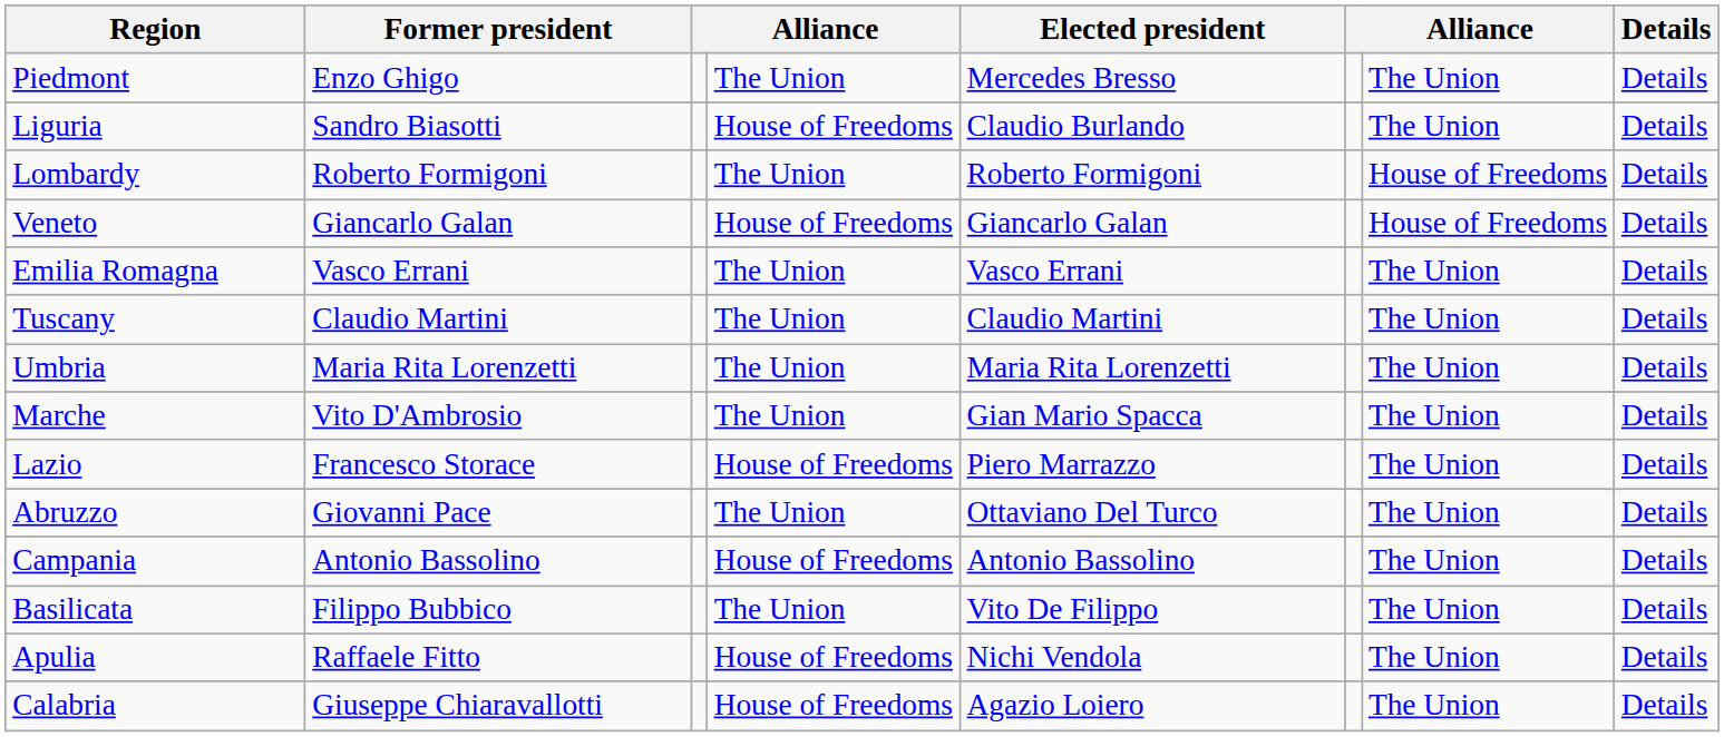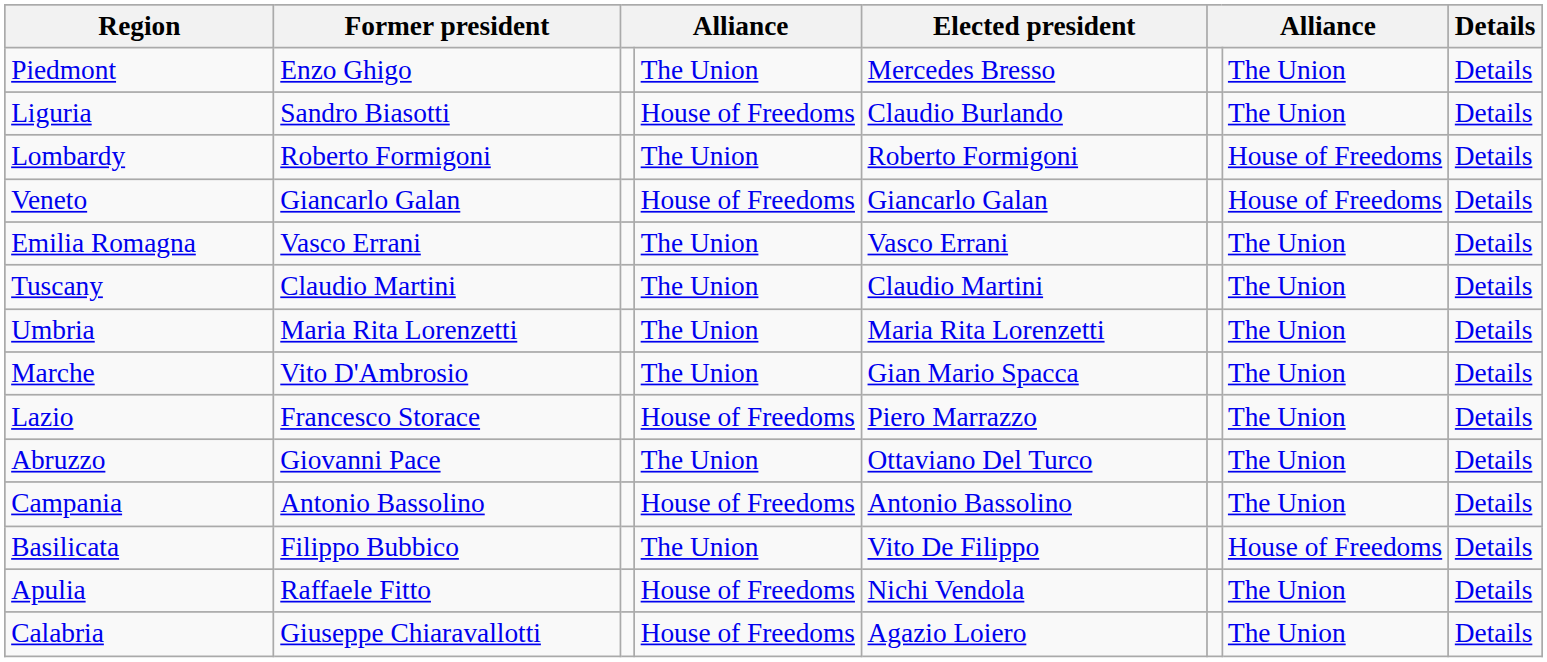Basilicata | column 7: The Union -> House of Freedoms
